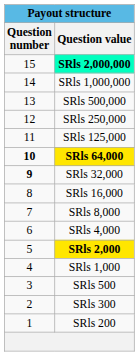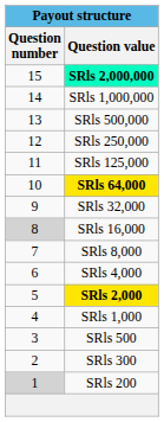SRls 64,000 | Question number: bold -> normal
SRls 32,000 | Question number: bold -> normal
SRls 16,000 | Question number: no background -> lightgrey background
SRls 200 | Question number: no background -> lightgrey background
